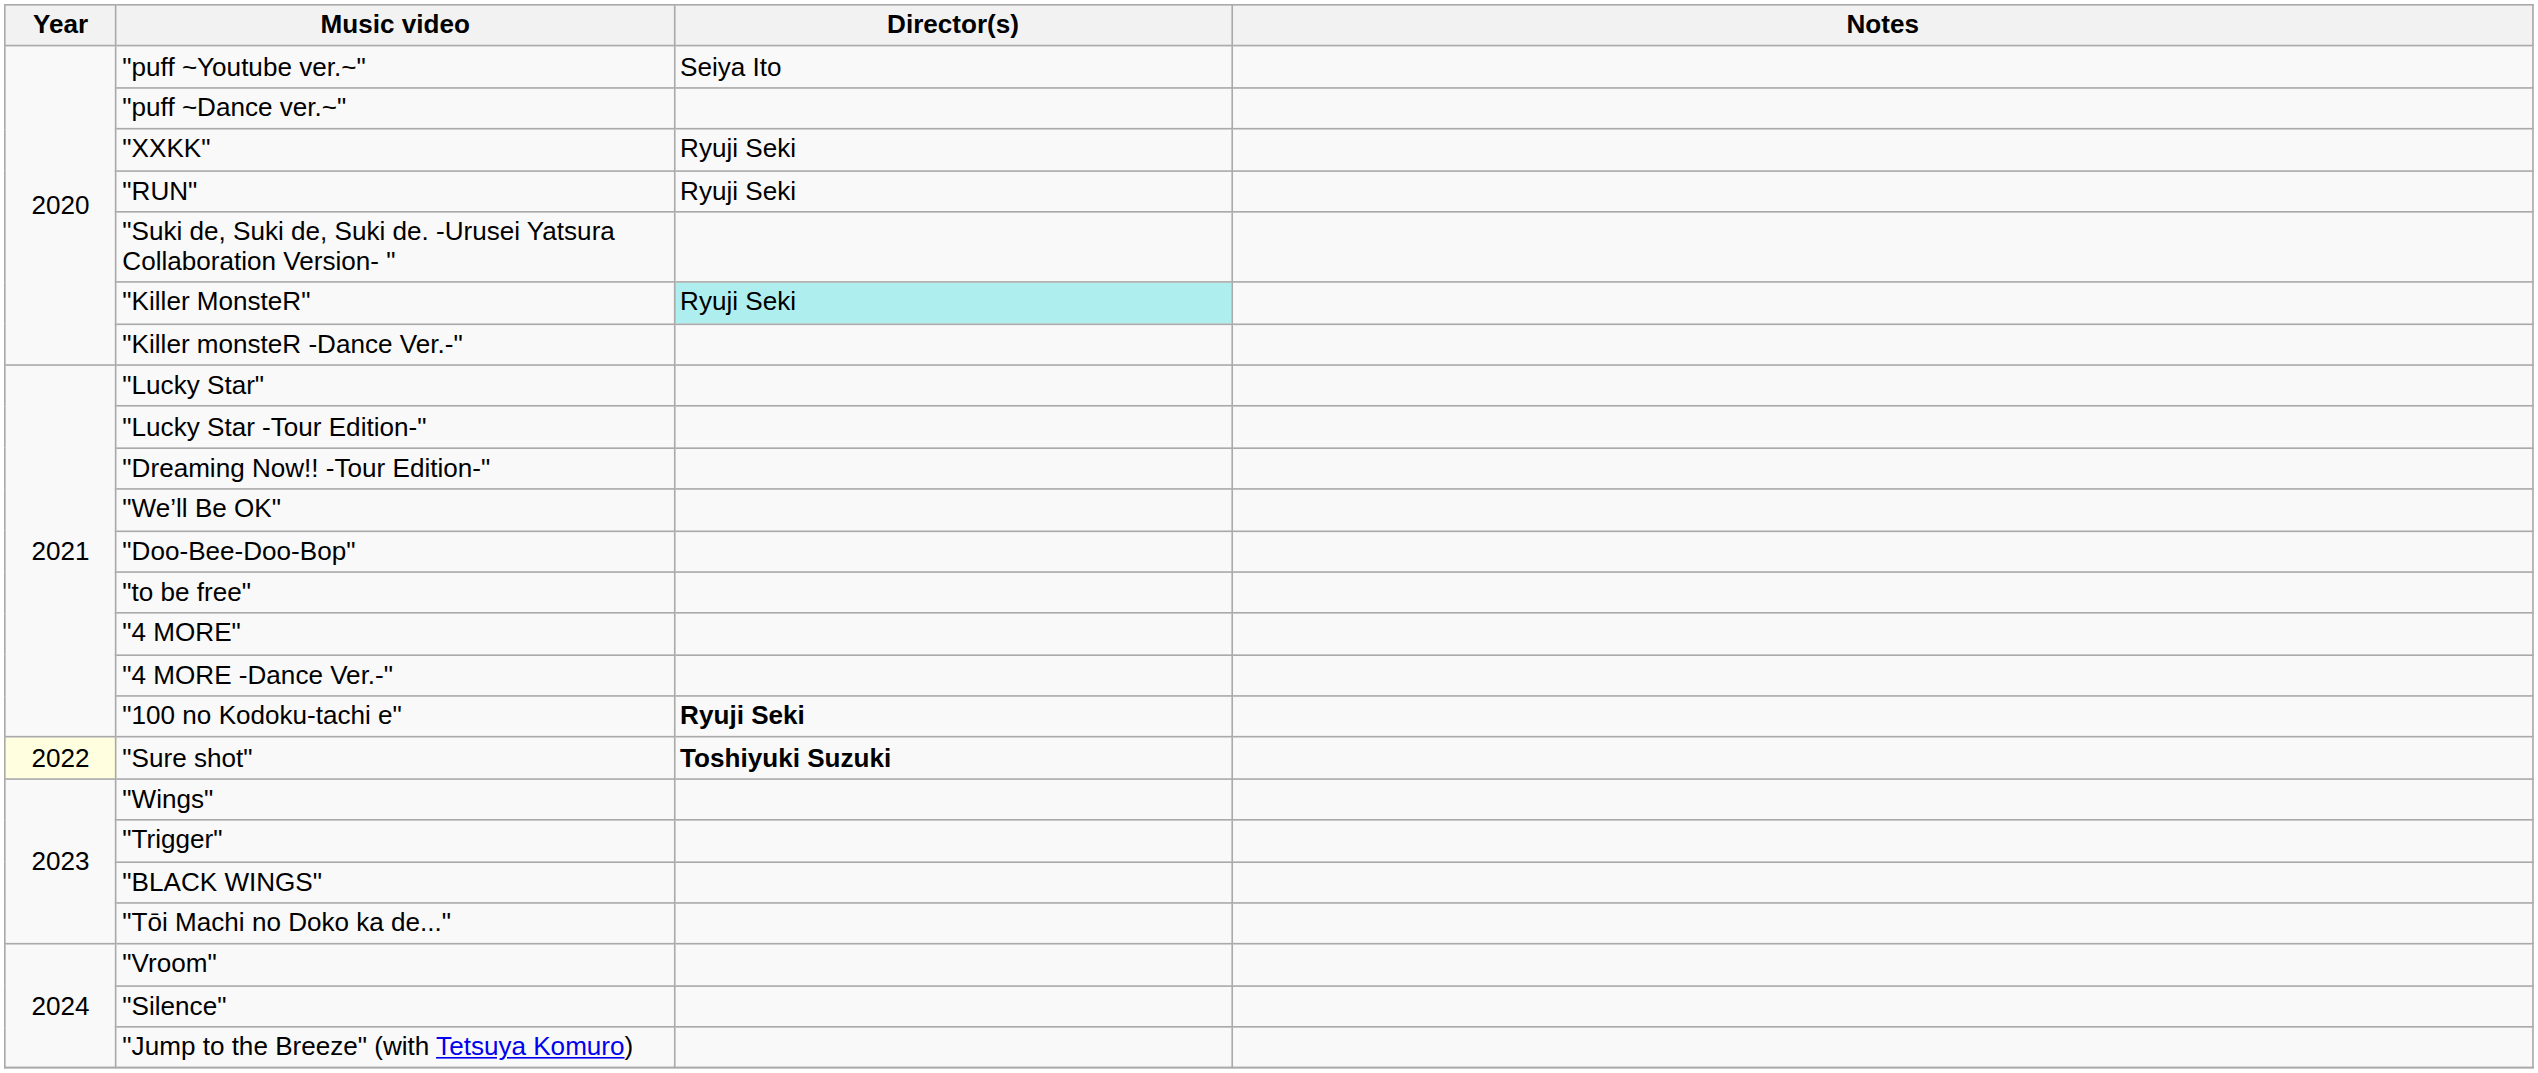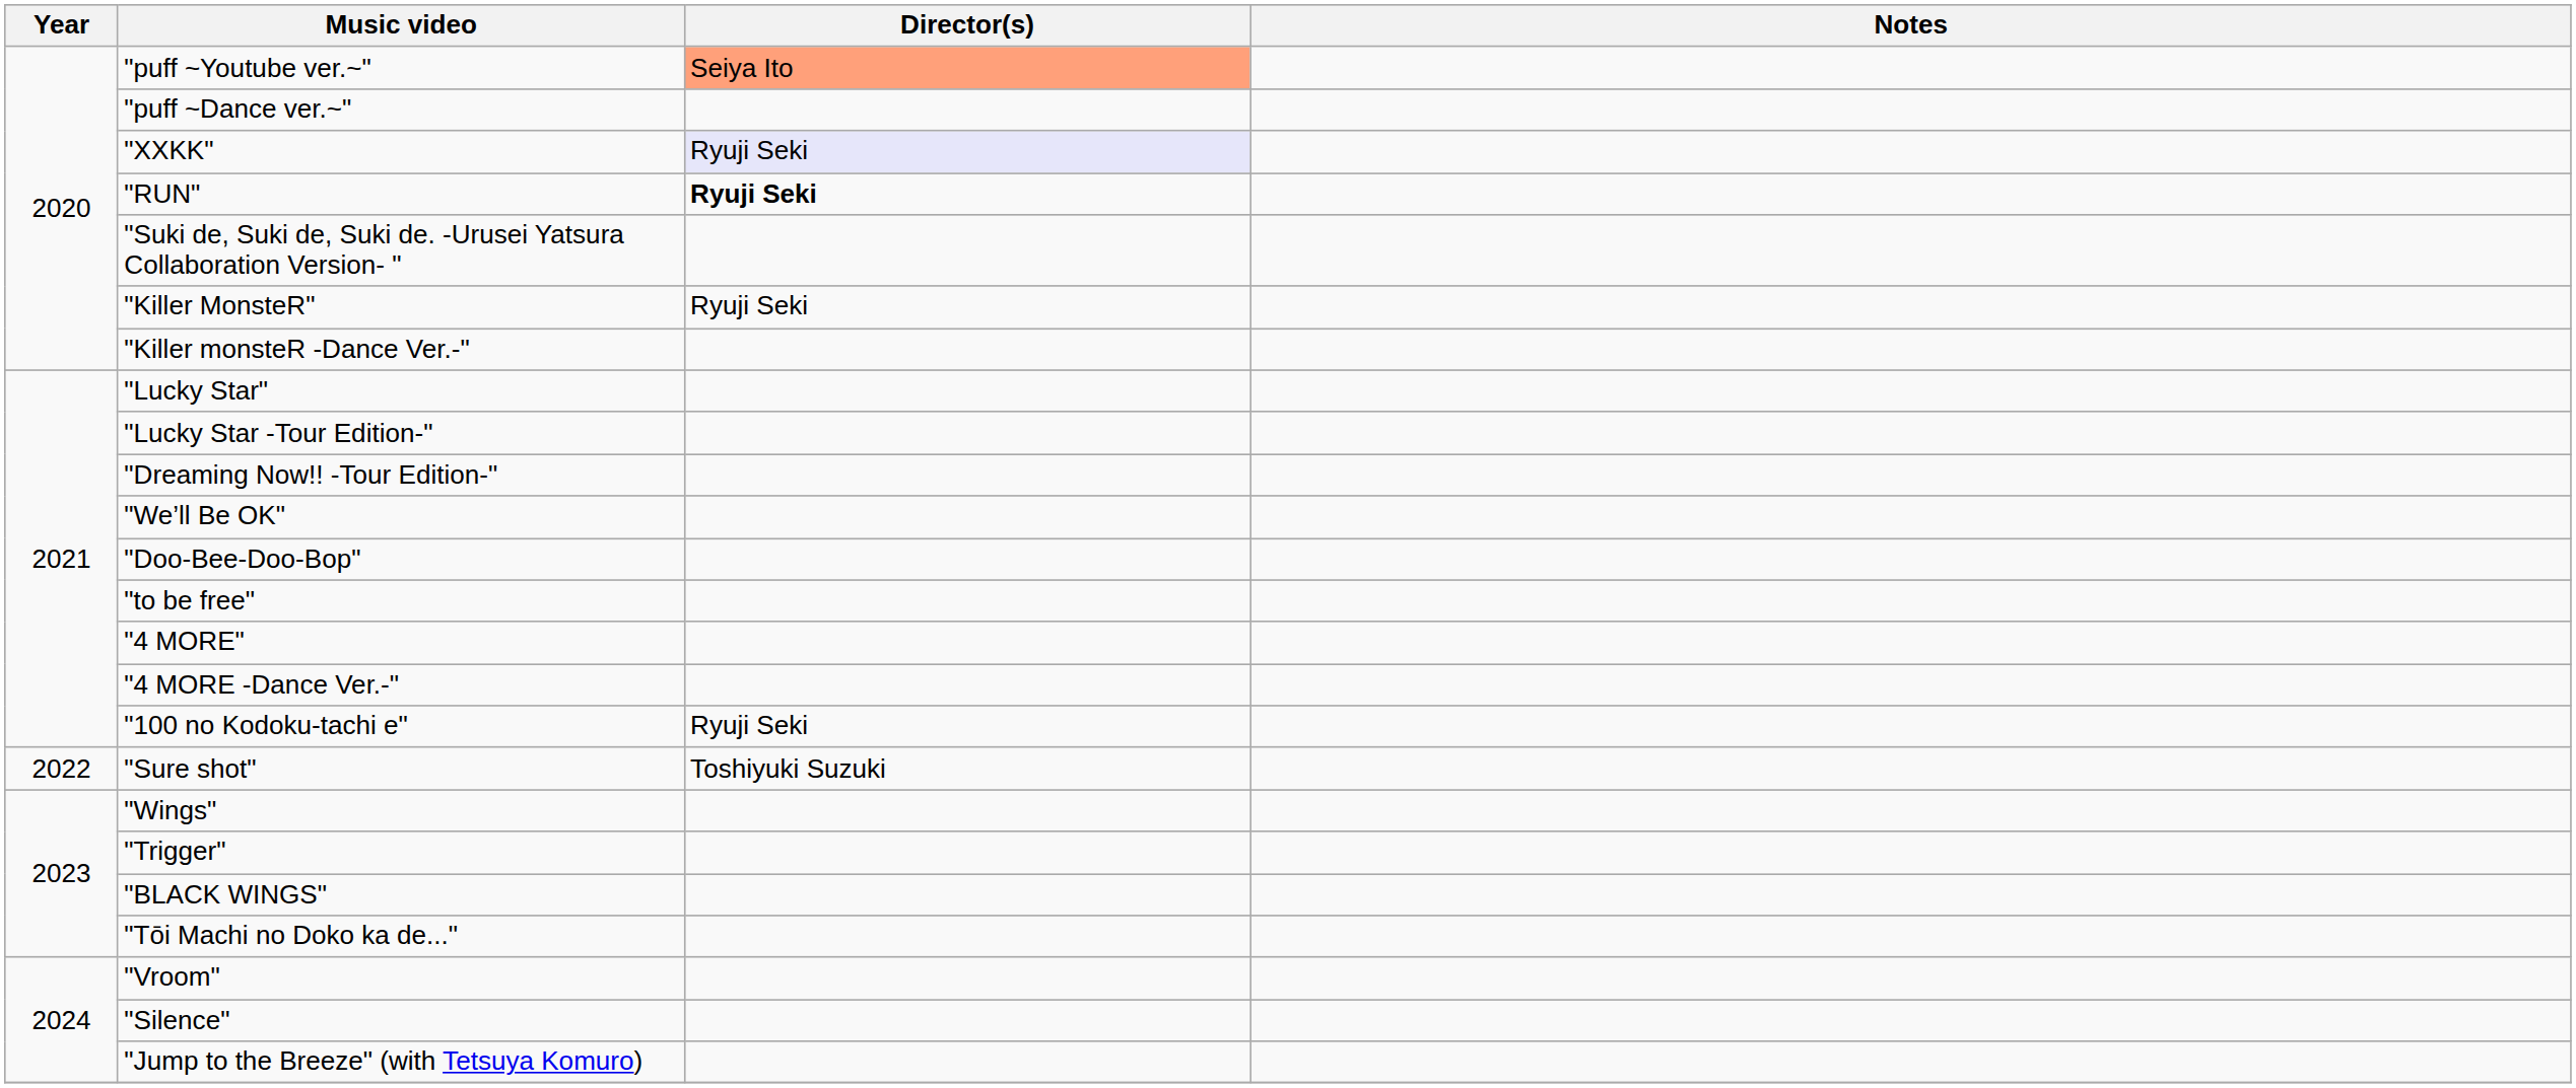"puff ~Youtube ver.~" | Director(s): no background -> lightsalmon background
"XXKK" | Director(s): no background -> lavender background
"RUN" | Director(s): normal -> bold
"Killer MonsteR" | Director(s): paleturquoise background -> no background
"100 no Kodoku-tachi e" | Director(s): bold -> normal
"Sure shot" | Year: lightyellow background -> no background
"Sure shot" | Director(s): bold -> normal
